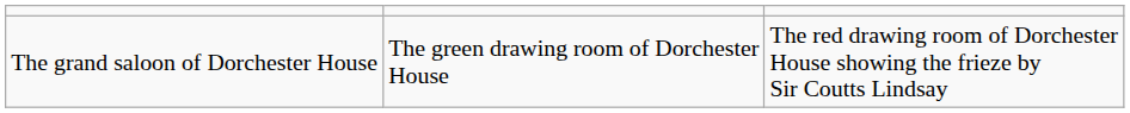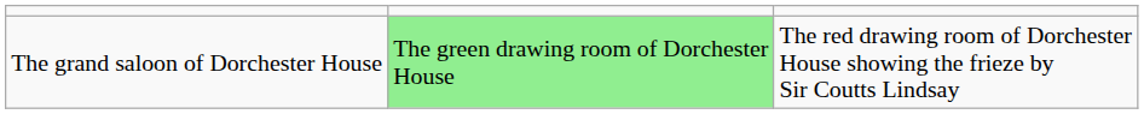The grand saloon of Dorchester House | column 2: no background -> lightgreen background
